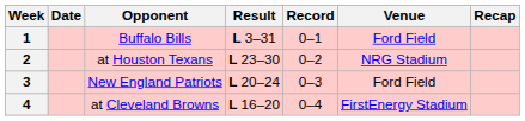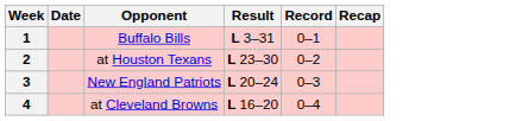- column: Venue | Ford Field | NRG Stadium | Ford Field | FirstEnergy Stadium
